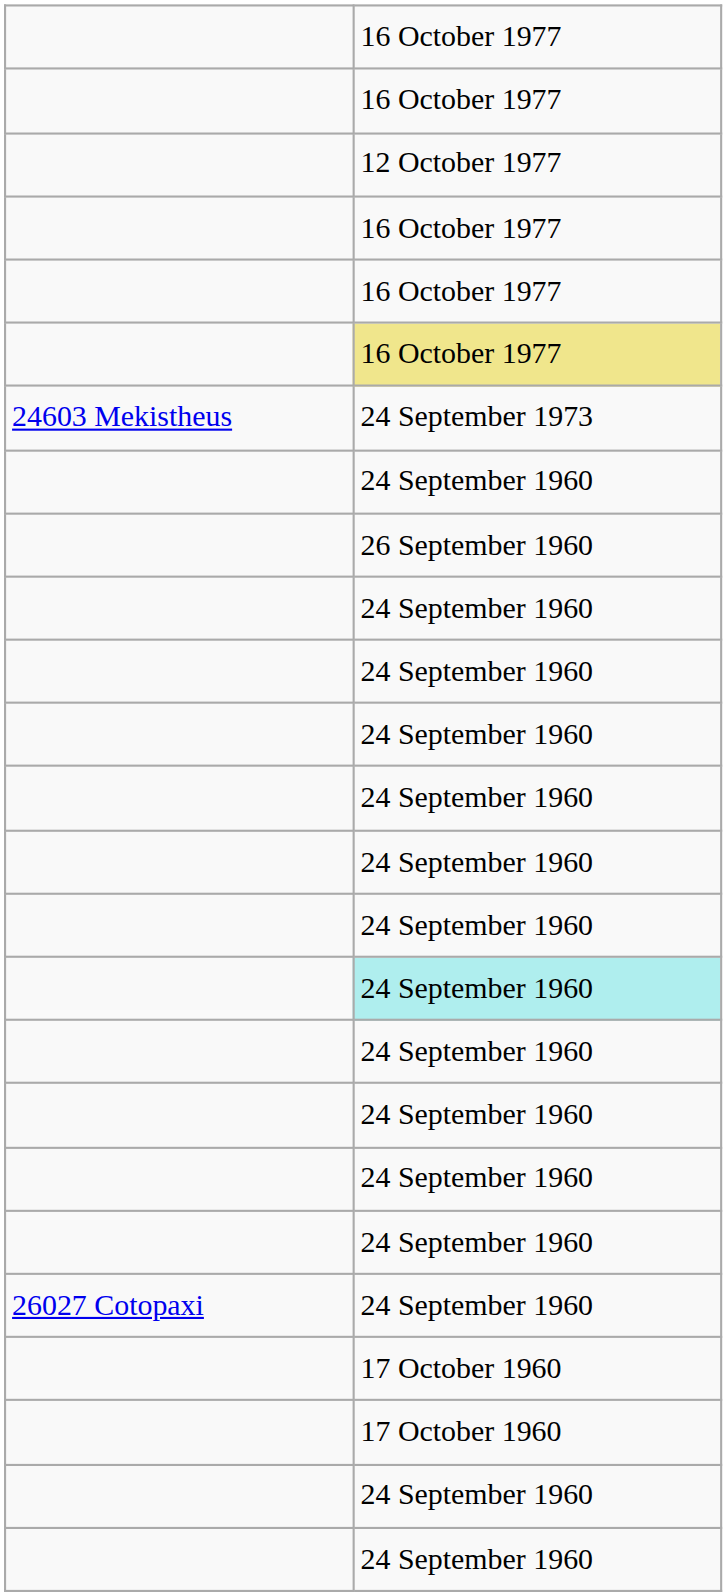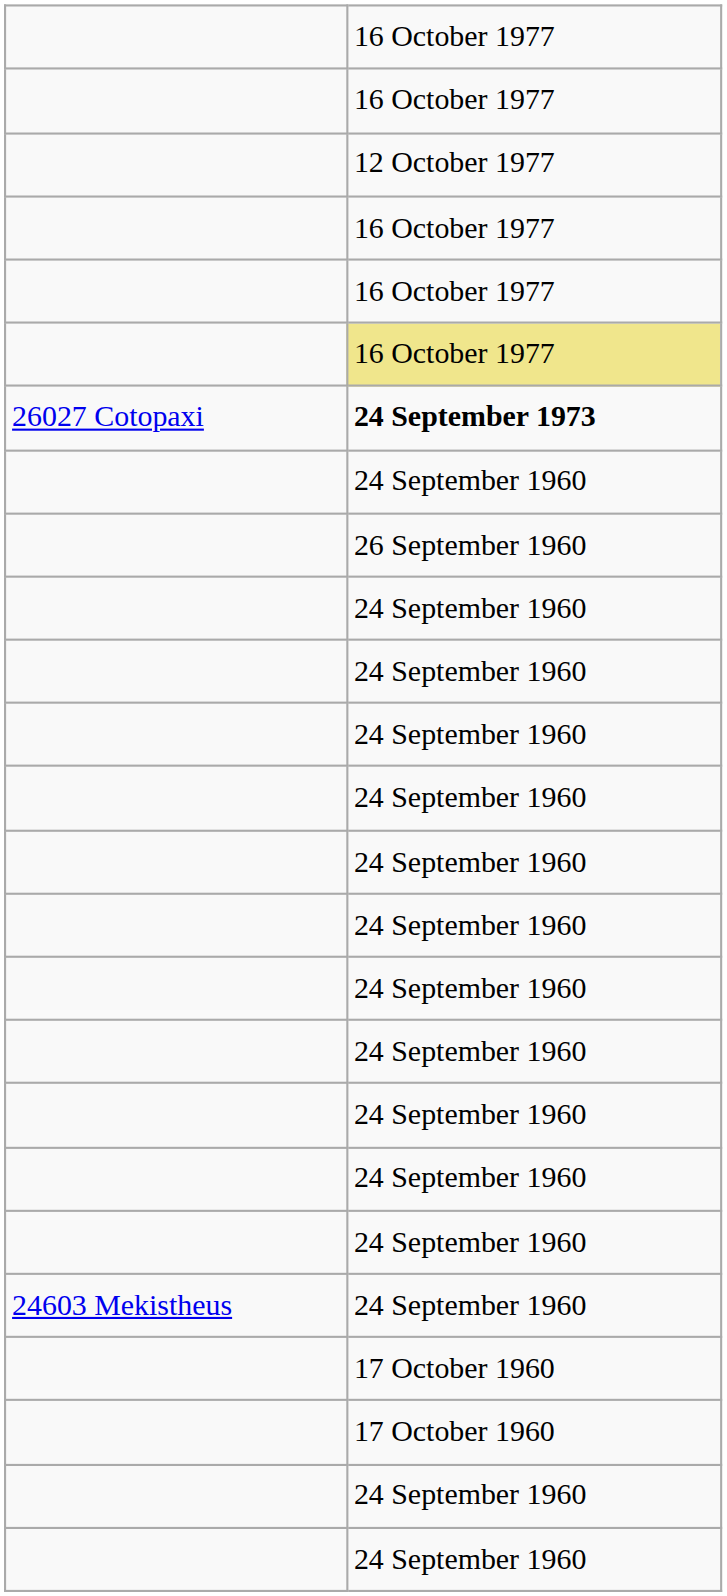row 7 | column 1: 24603 Mekistheus -> 26027 Cotopaxi
row 7 | column 2: normal -> bold
row 16 | column 2: paleturquoise background -> no background
row 21 | column 1: 26027 Cotopaxi -> 24603 Mekistheus
